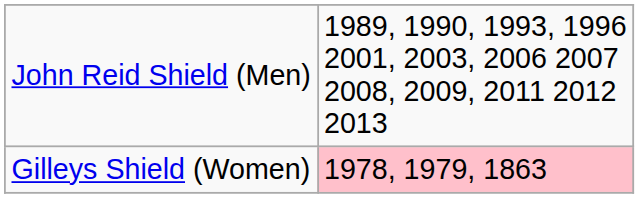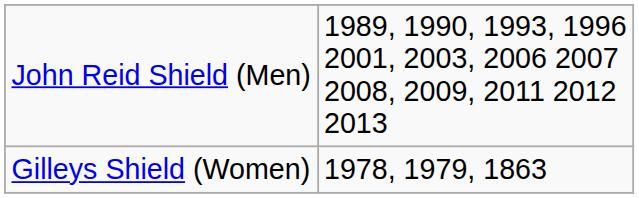Gilleys Shield (Women) | column 2: pink background -> no background
